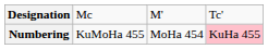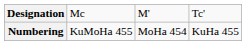Numbering | column 4: pink background -> no background
